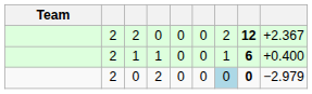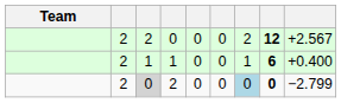row 2 | column 9: +2.367 -> +2.567
row 4 | column 3: no background -> lightgrey background
row 4 | column 9: −2.979 -> −2.799
